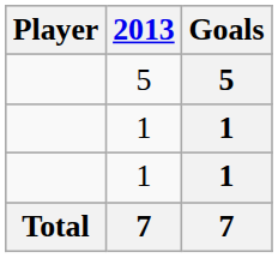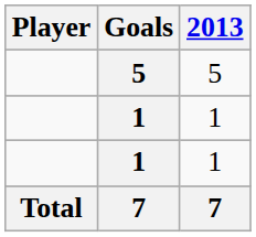columns swapped: Goals <-> 2013
